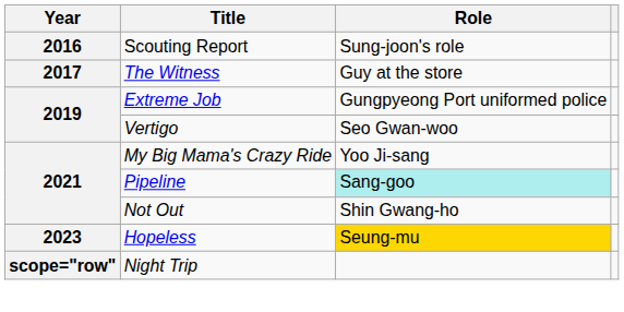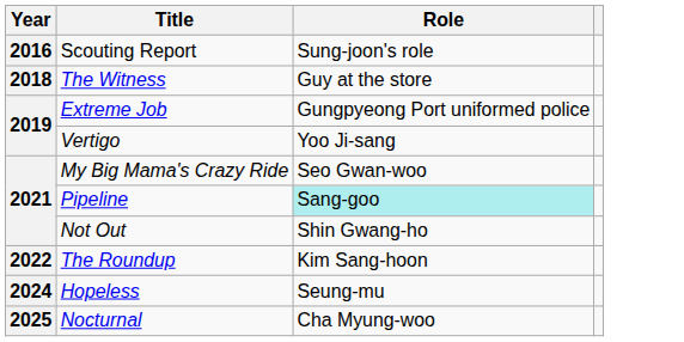The Witness | Year: 2017 -> 2018
Vertigo | Role: Seo Gwan-woo -> Yoo Ji-sang
My Big Mama's Crazy Ride | Role: Yoo Ji-sang -> Seo Gwan-woo
+ row: 2022 | The Roundup | Kim Sang-hoon
Hopeless | Year: 2023 -> 2024
Hopeless | Role: gold background -> no background
+ row: 2025 | Nocturnal | Cha Myung-woo
- row: scope="row" | Night Trip
